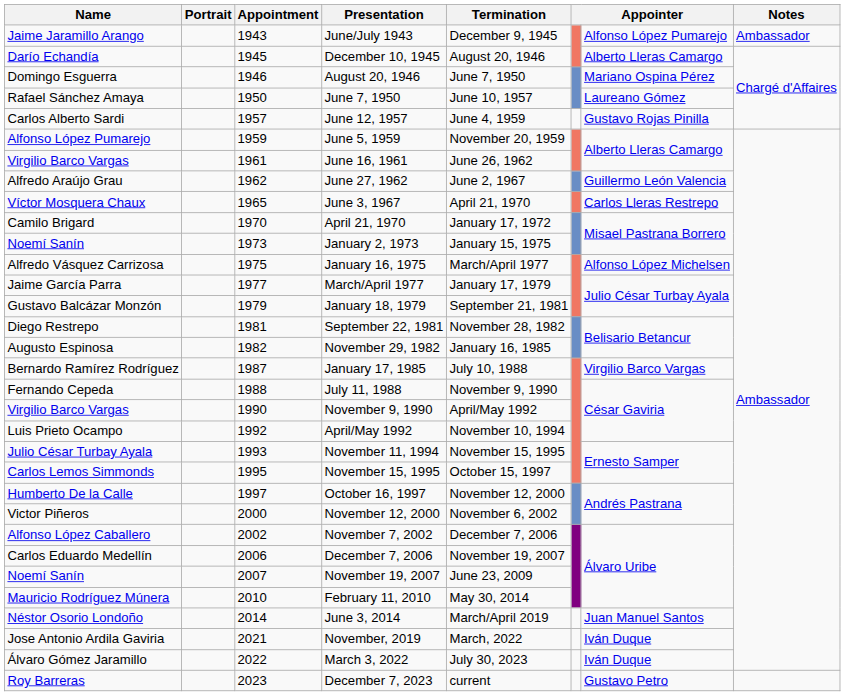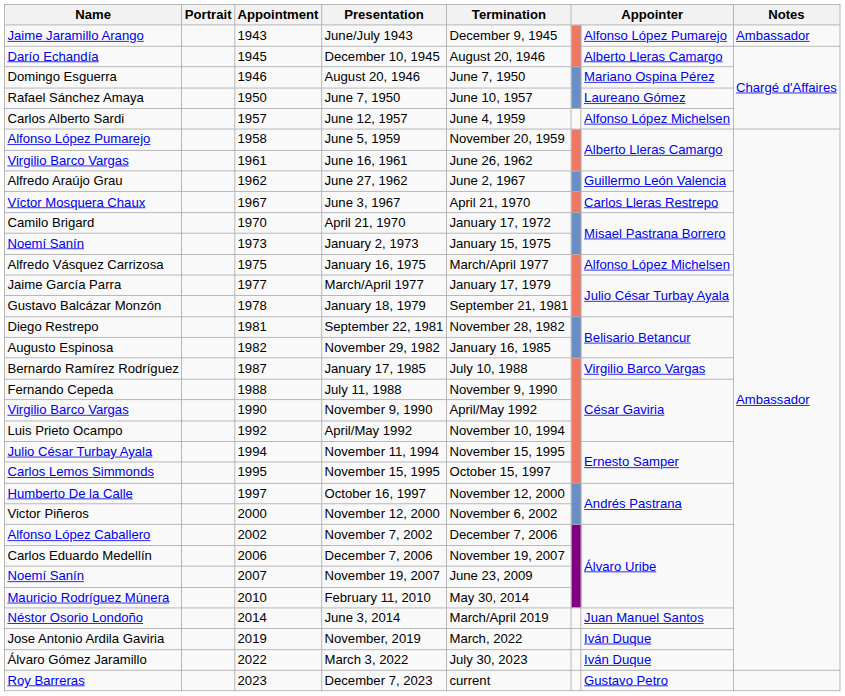June 12, 1957 | column 7: Gustavo Rojas Pinilla -> Alfonso López Michelsen
June 5, 1959 | Appointment: 1959 -> 1958
June 3, 1967 | Appointment: 1965 -> 1967
January 18, 1979 | Appointment: 1979 -> 1978
November 11, 1994 | Appointment: 1993 -> 1994
November, 2019 | Appointment: 2021 -> 2019
